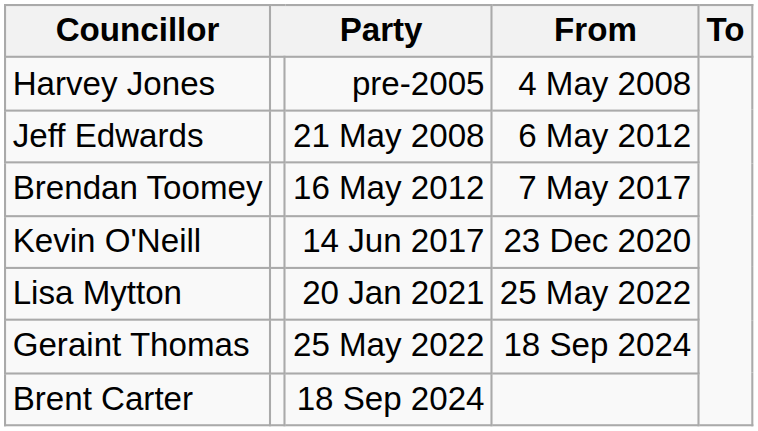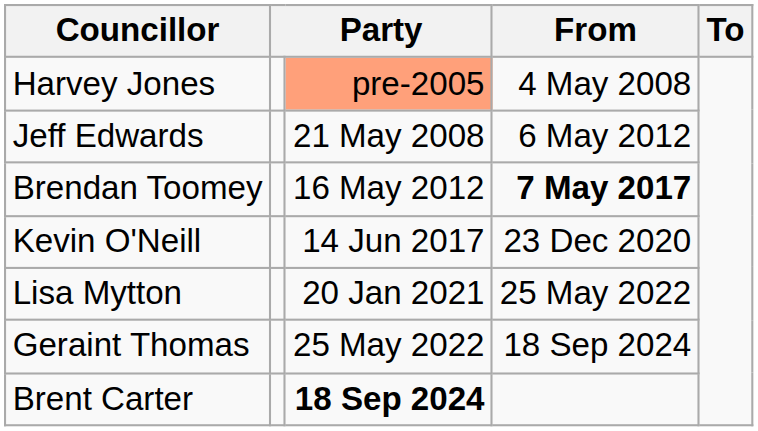Harvey Jones | column 3: no background -> lightsalmon background
Brendan Toomey | From: normal -> bold
Brent Carter | column 3: normal -> bold
